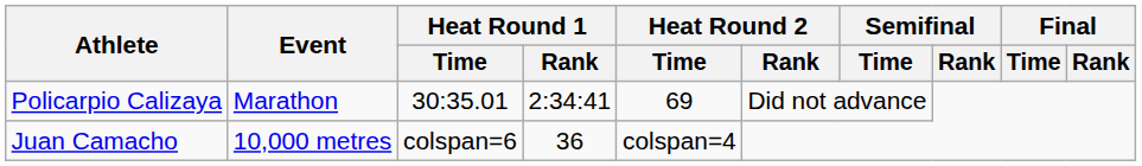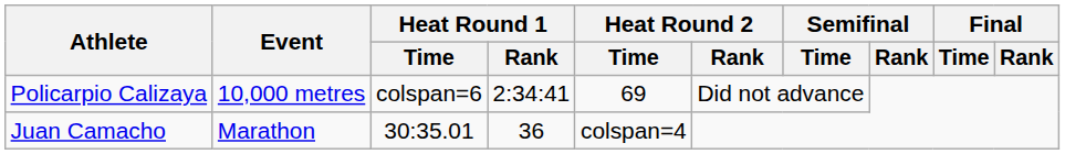Policarpio Calizaya | Event: Marathon -> 10,000 metres
Policarpio Calizaya | Heat Round 1 / Time: 30:35.01 -> colspan=6
Juan Camacho | Event: 10,000 metres -> Marathon
Juan Camacho | Heat Round 1 / Time: colspan=6 -> 30:35.01
